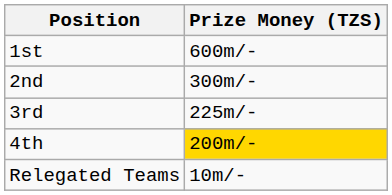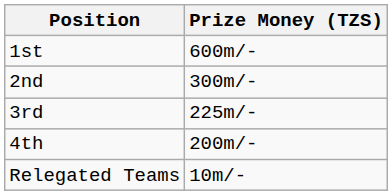4th | Prize Money (TZS): gold background -> no background
